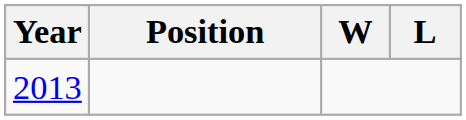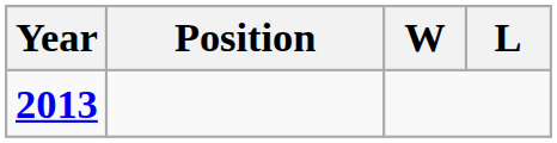2013 | Year: normal -> bold
